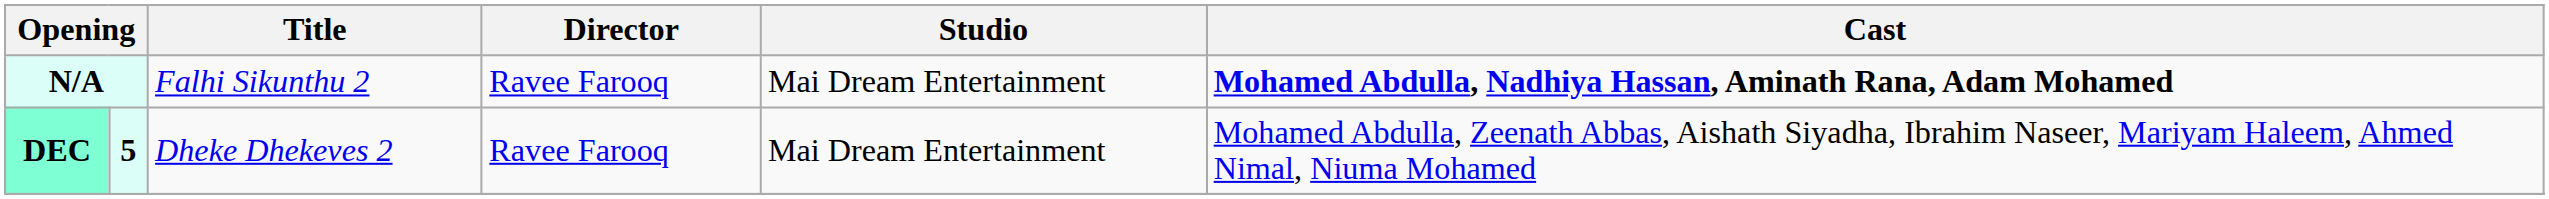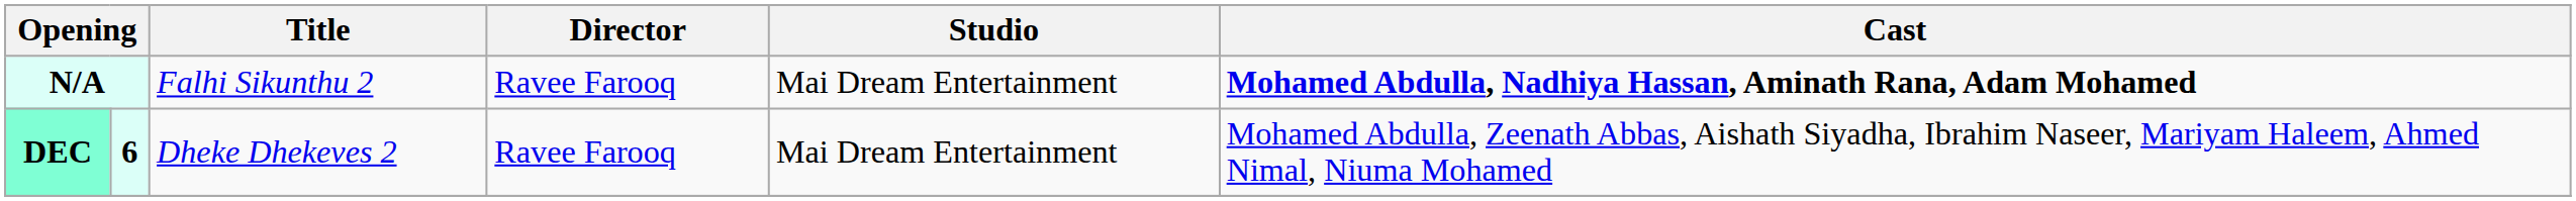DEC | column 2: 5 -> 6
